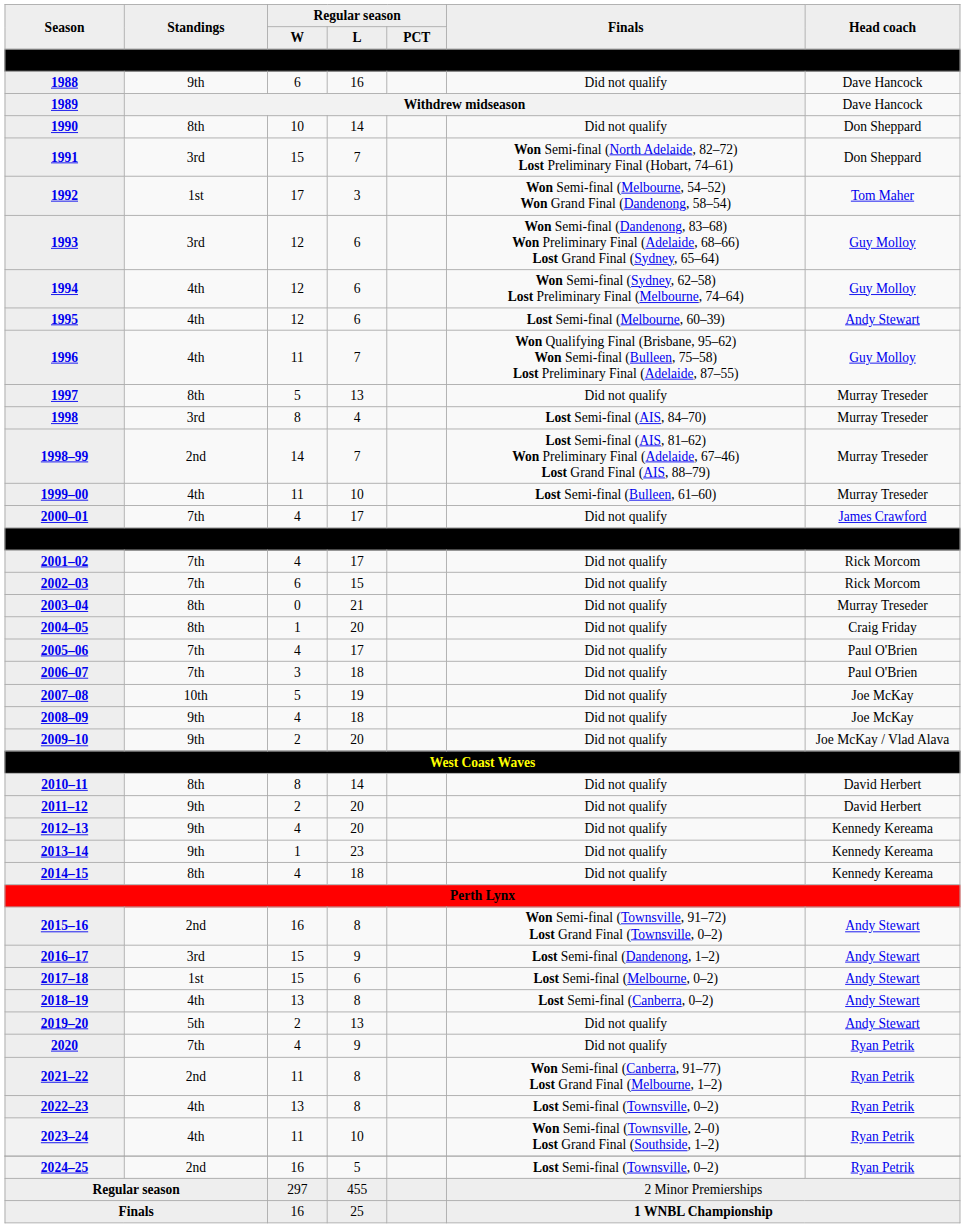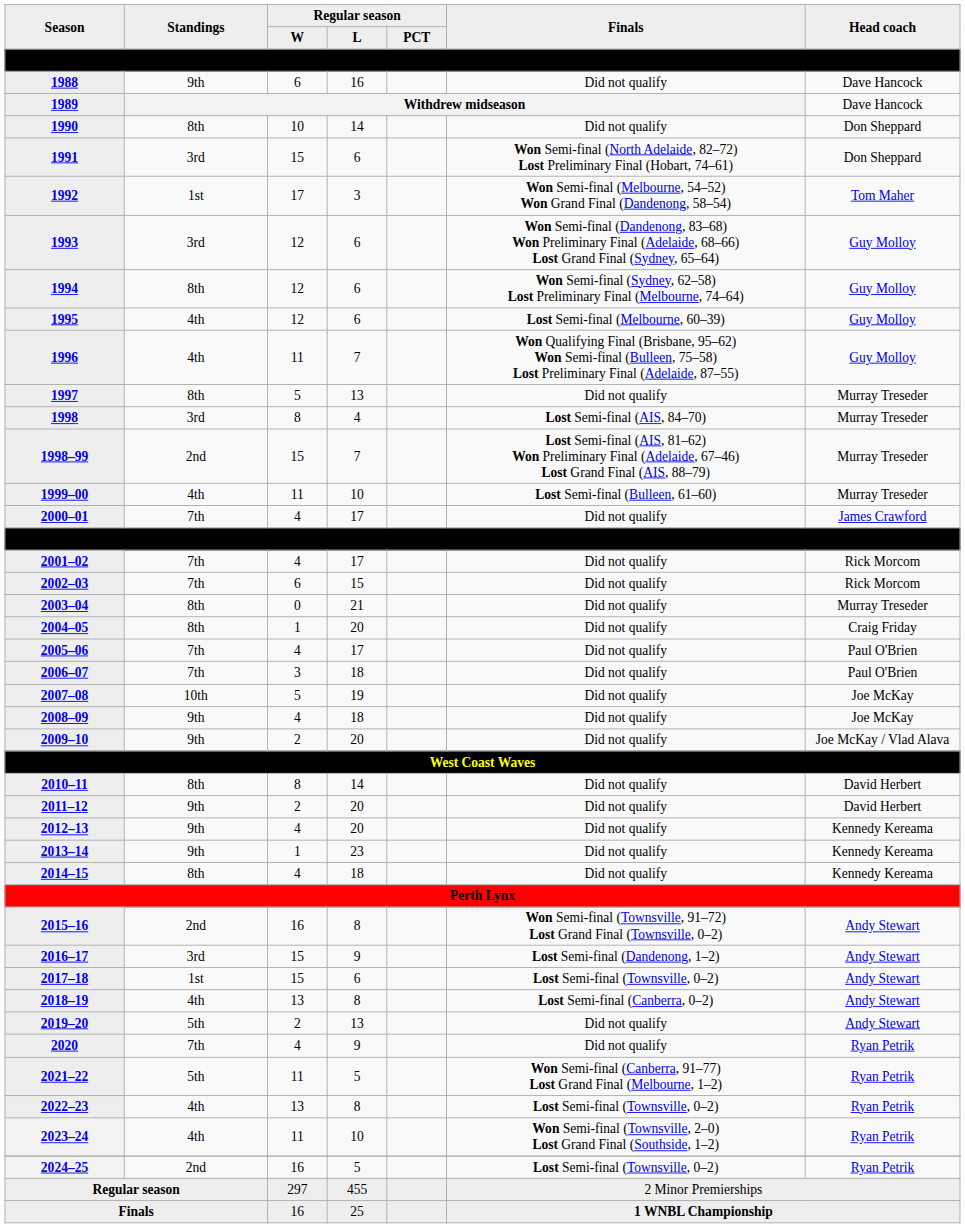1991 | Regular season / L: 7 -> 6
1994 | Standings: 4th -> 8th
1995 | Head coach: Andy Stewart -> Guy Molloy
1998–99 | Regular season / W: 14 -> 15
2017–18 | Finals: Lost Semi-final (Melbourne, 0–2) -> Lost Semi-final (Townsville, 0–2)
2021–22 | Standings: 2nd -> 5th
2021–22 | Regular season / L: 8 -> 5
